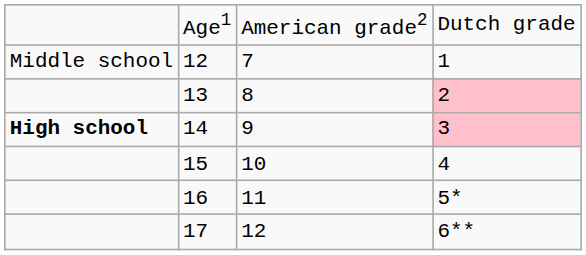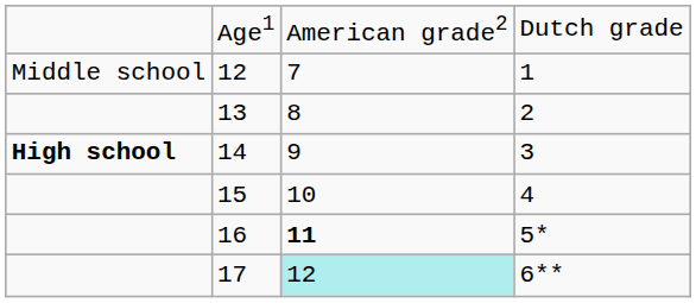13 | column 4: pink background -> no background
14 | column 4: pink background -> no background
16 | column 3: normal -> bold
17 | column 3: no background -> paleturquoise background
